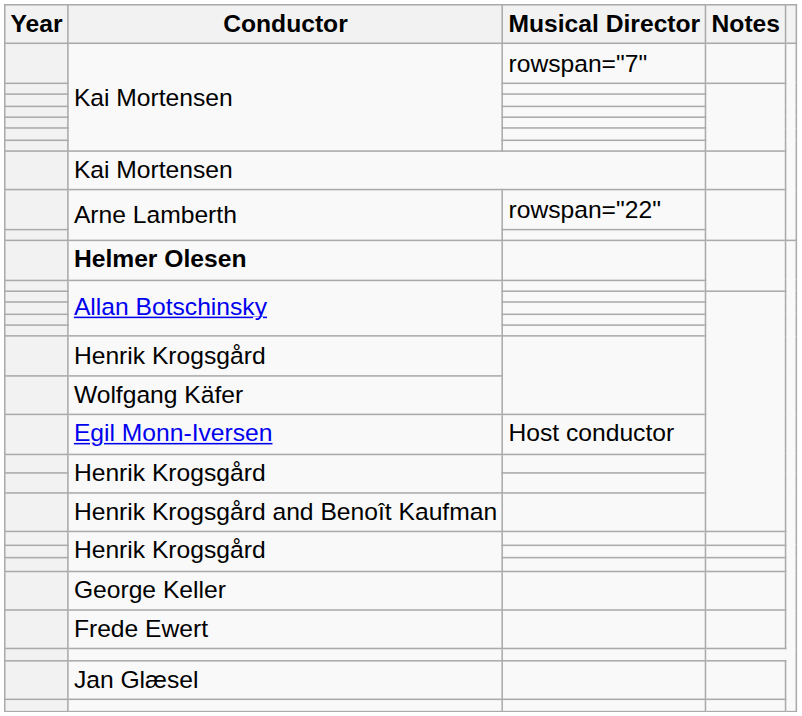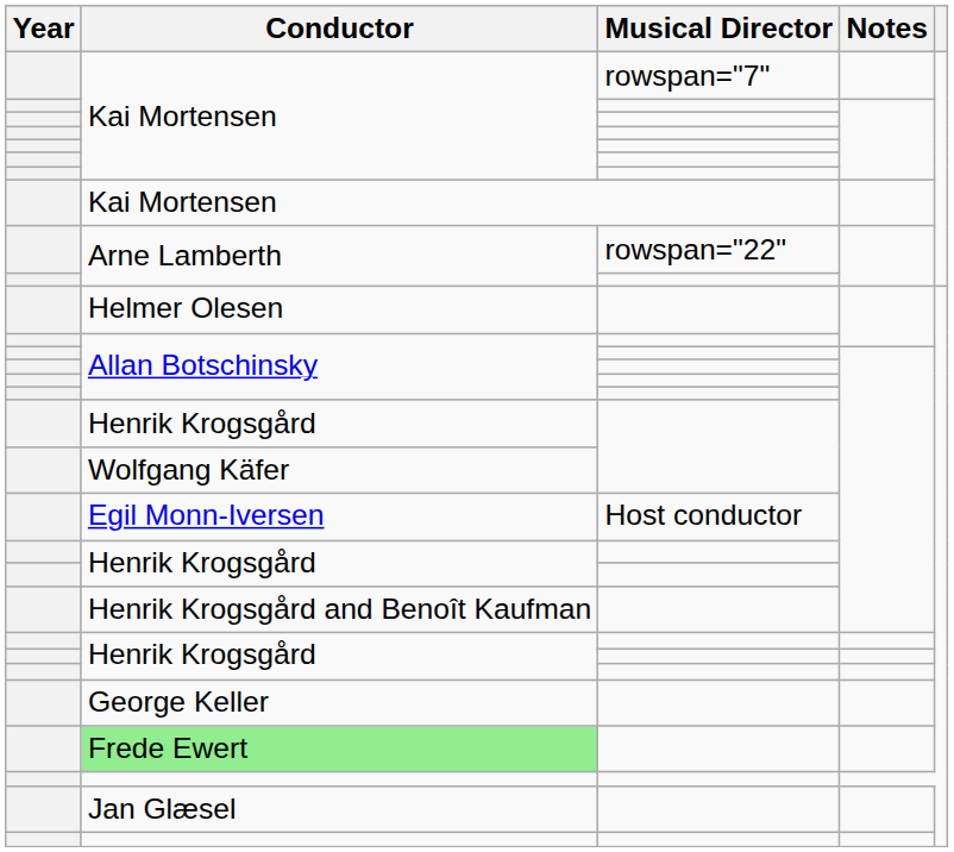Helmer Olesen | Conductor: bold -> normal
Frede Ewert | Conductor: no background -> lightgreen background
